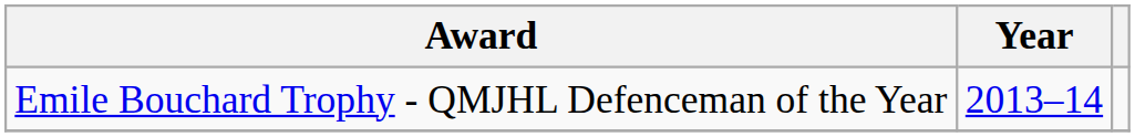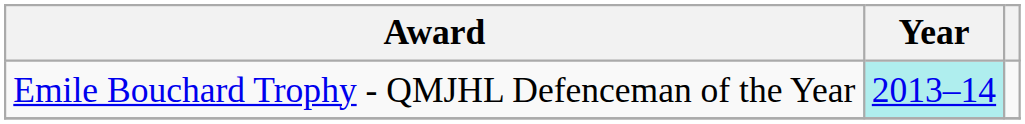Emile Bouchard Trophy - QMJHL Defenceman of the Year | Year: no background -> paleturquoise background
